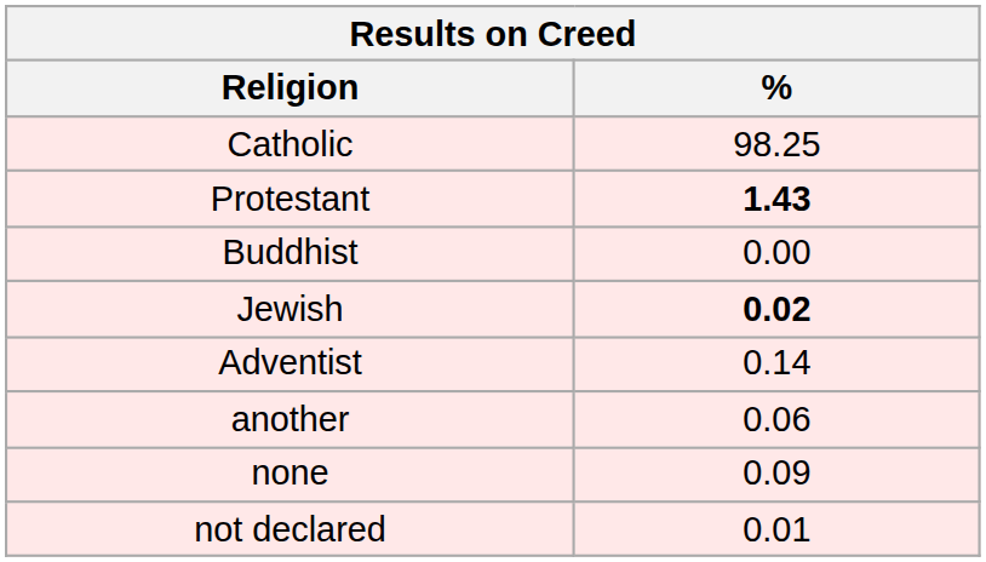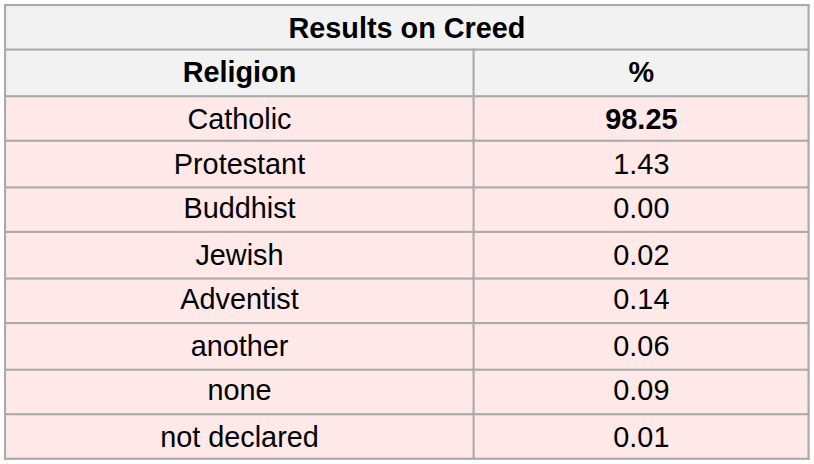Catholic | %: normal -> bold
Protestant | %: bold -> normal
Jewish | %: bold -> normal
